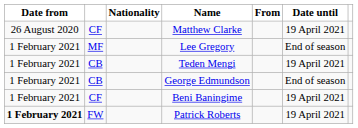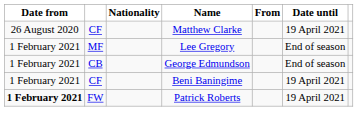- row: 1 February 2021 | CB | Teden Mengi | 19 April 2021
